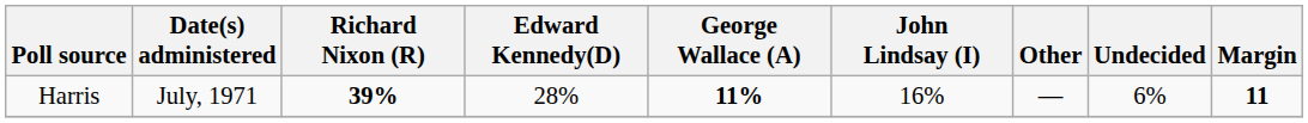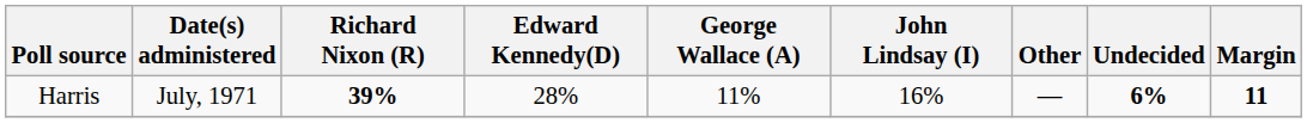Harris | George Wallace (A): bold -> normal
Harris | Undecided: normal -> bold
